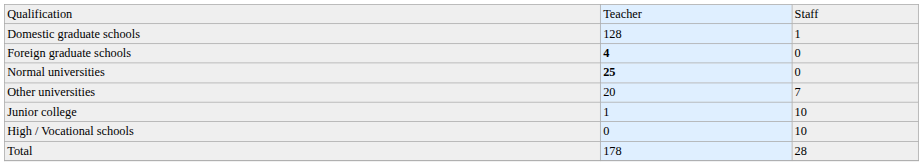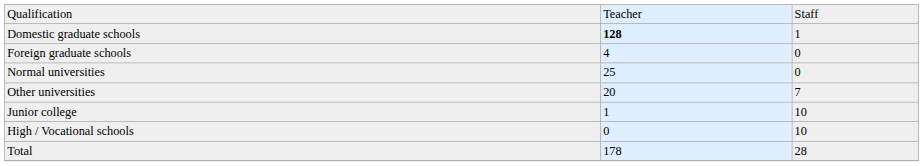Domestic graduate schools | column 2: normal -> bold
Foreign graduate schools | column 2: bold -> normal
Normal universities | column 2: bold -> normal
